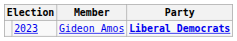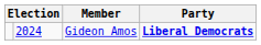Gideon Amos | column 2: 2023 -> 2024
